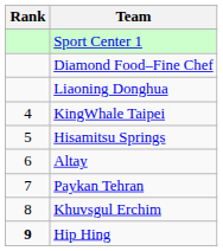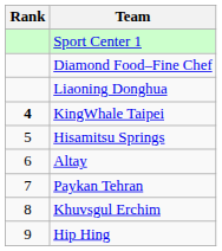KingWhale Taipei | Rank: normal -> bold
Hip Hing | Rank: bold -> normal
